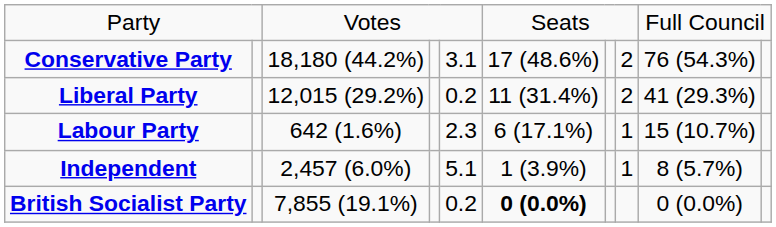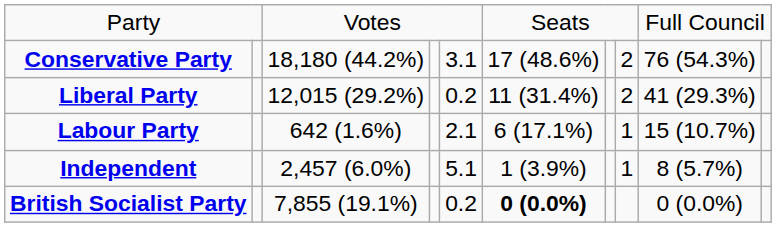Labour Party | column 5: 2.3 -> 2.1
